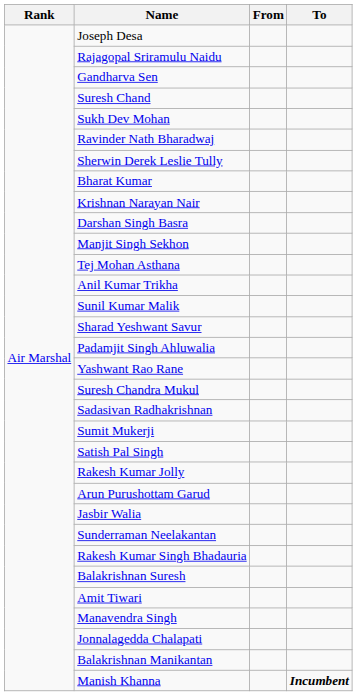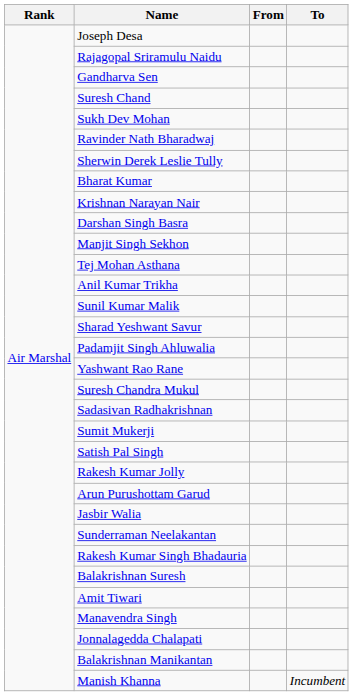Manish Khanna | To: bold -> normal
